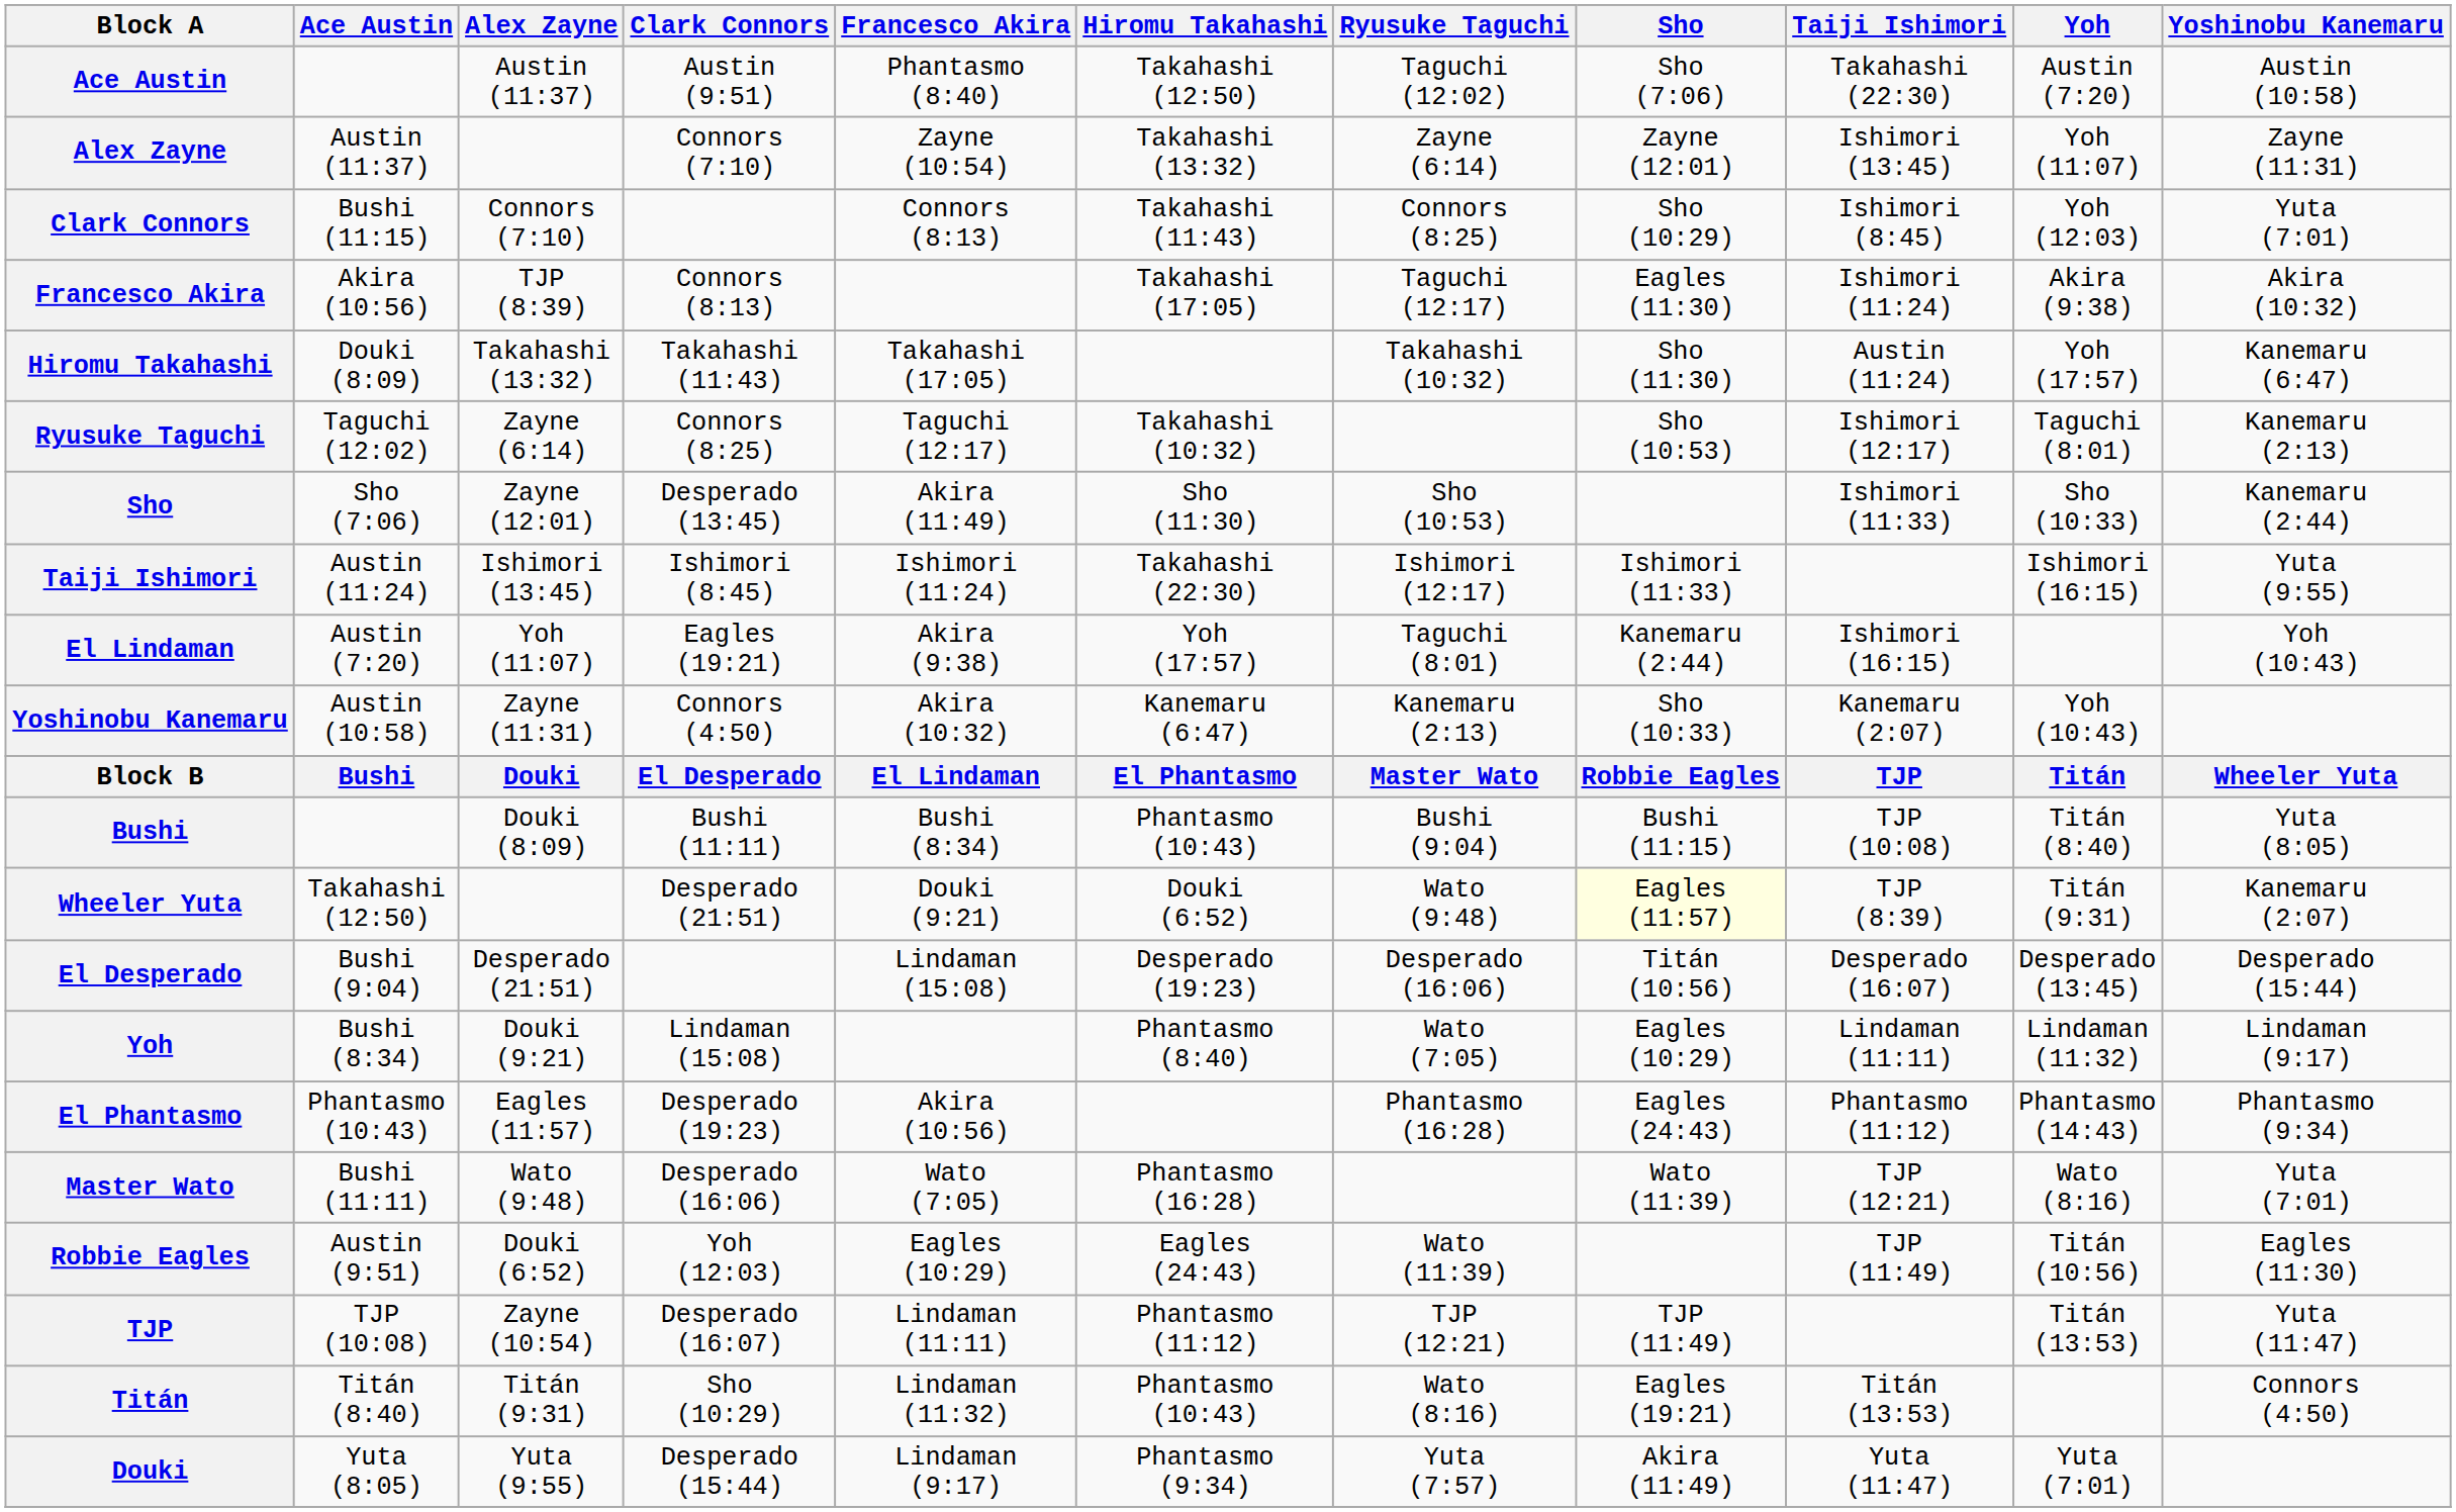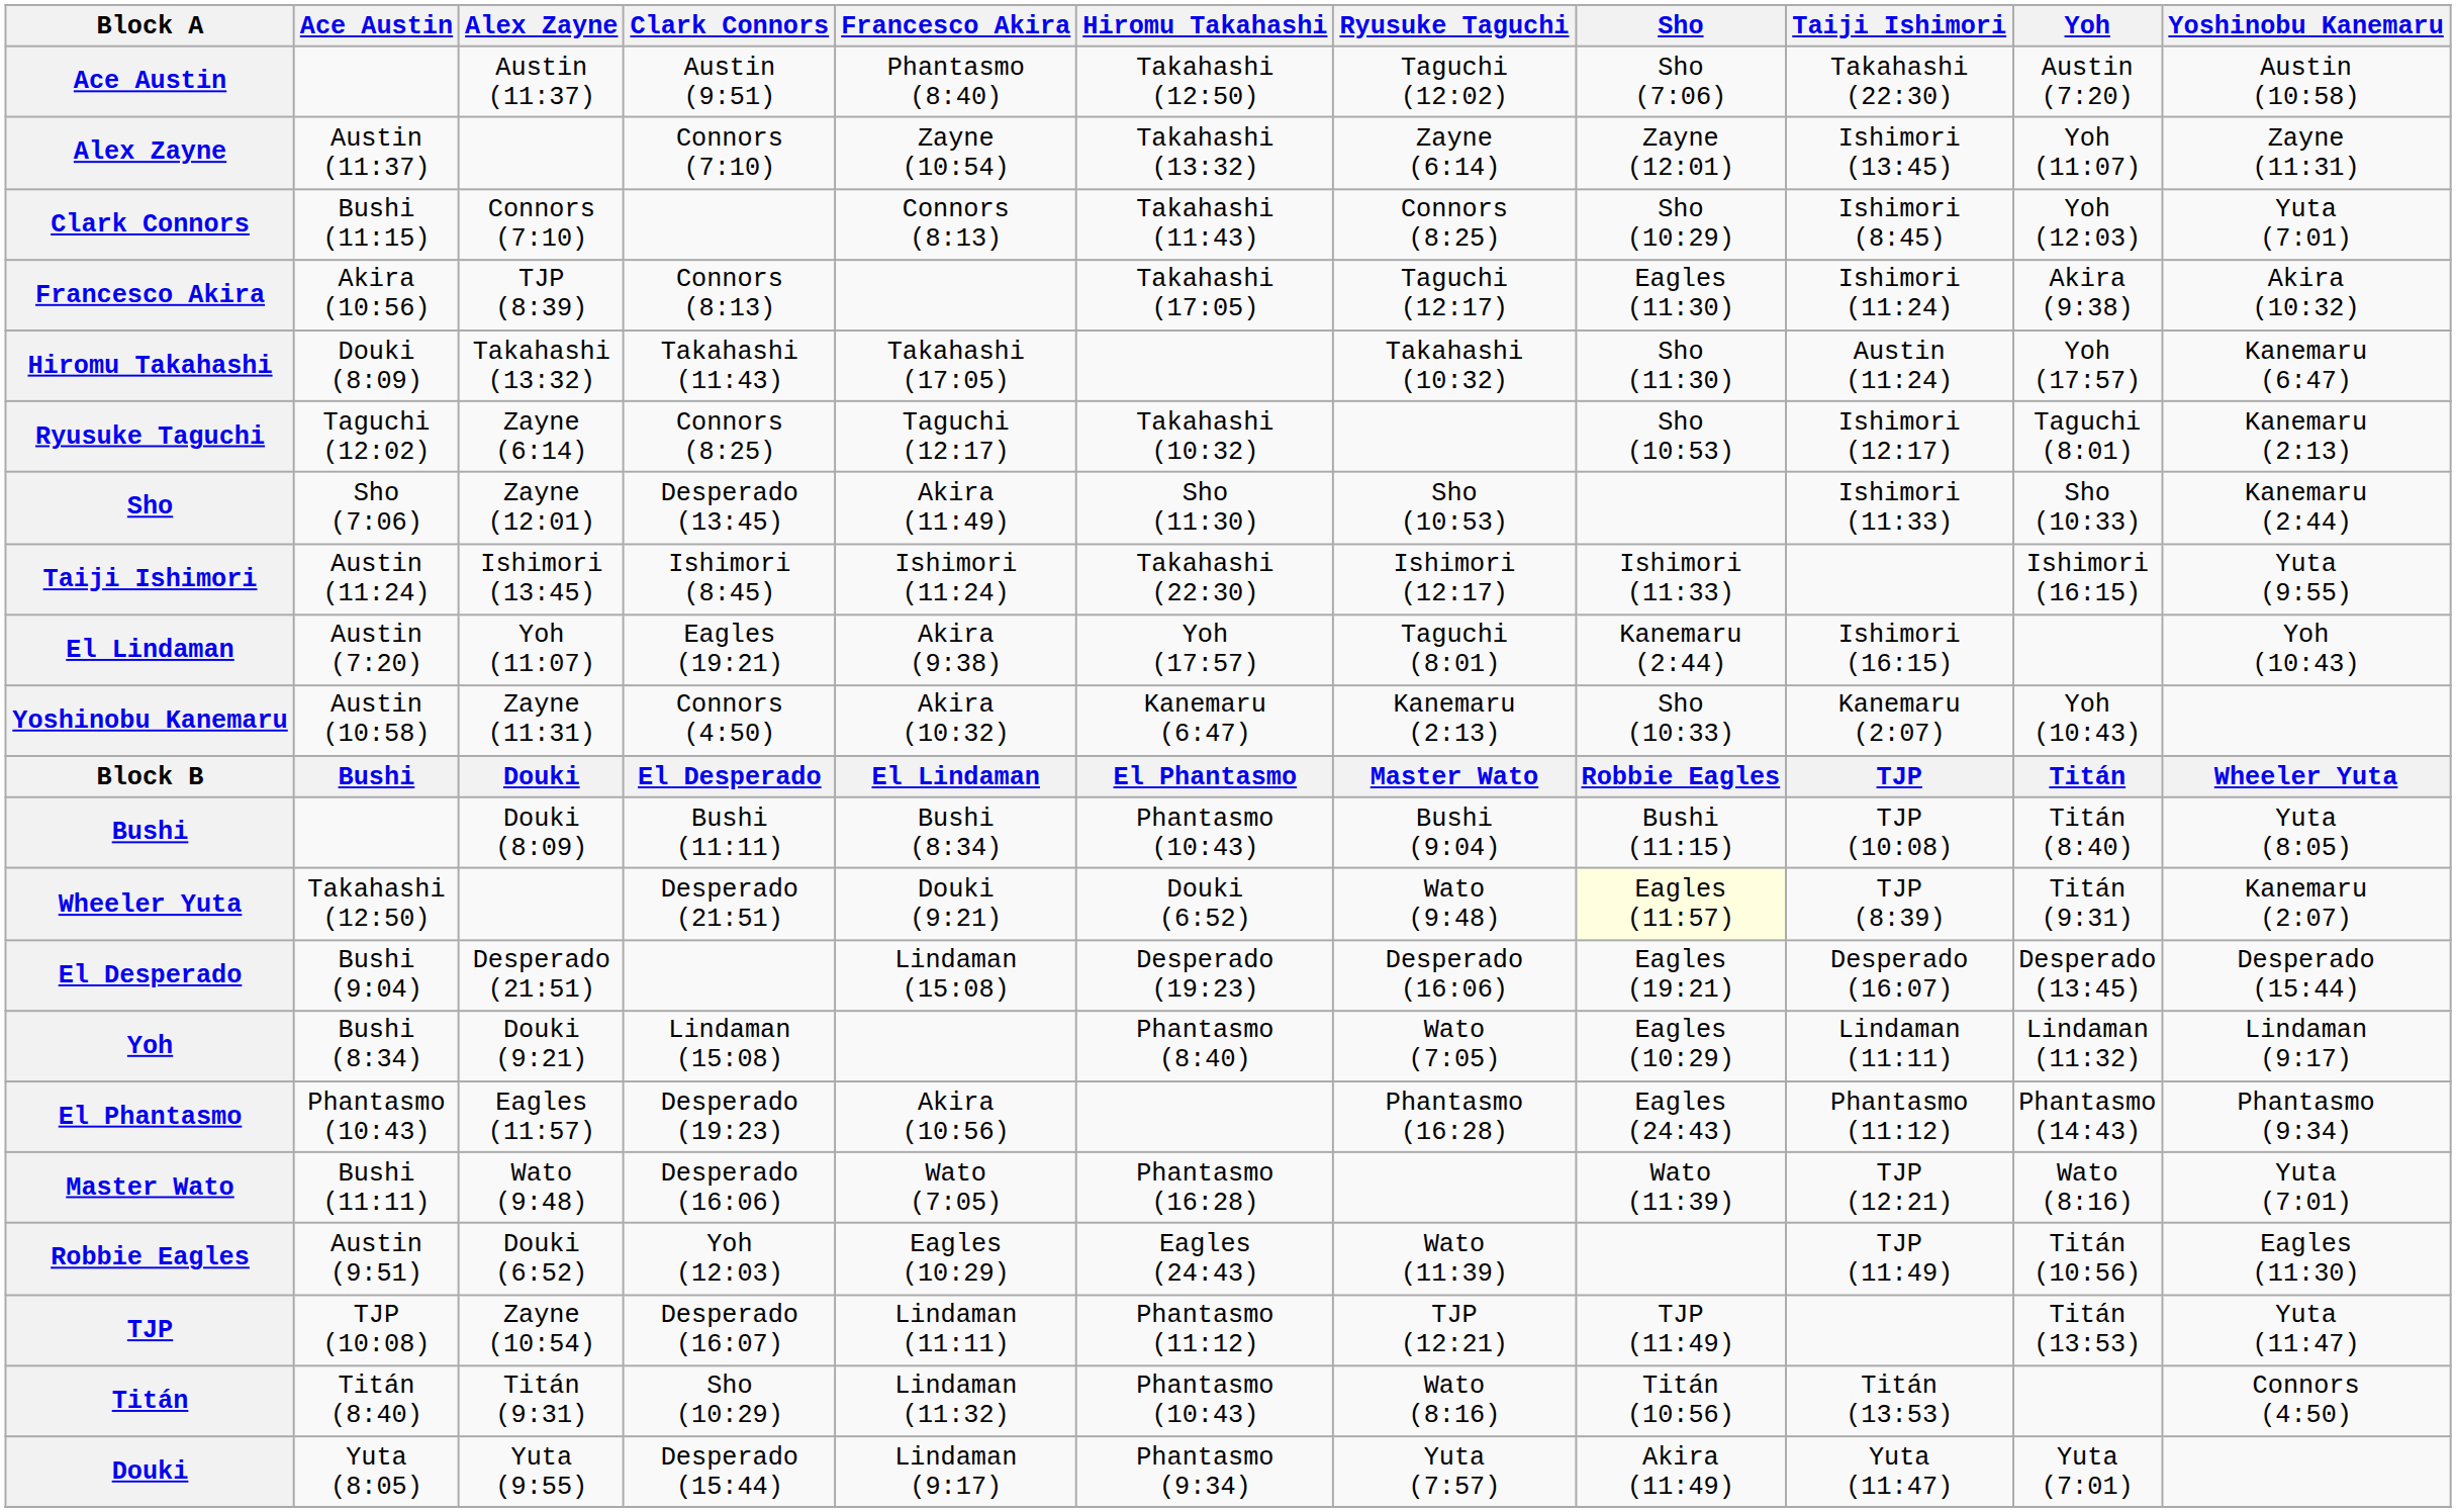row 15 | Sho: Titán (10:56) -> Eagles (19:21)
row 21 | Sho: Eagles (19:21) -> Titán (10:56)
